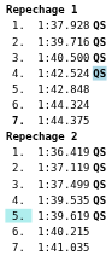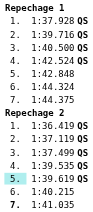1:42.524 | column 3: lightblue background -> no background
1:44.375 | column 1: bold -> normal
1:41.035 | column 1: normal -> bold
